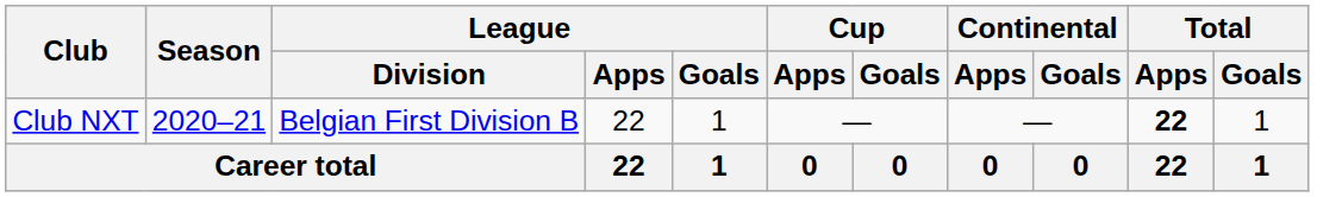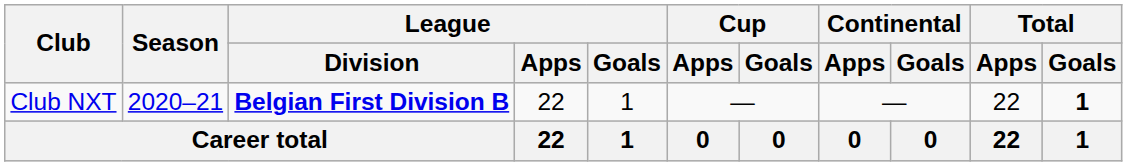Club NXT | League / Division: normal -> bold
Club NXT | Total / Apps: bold -> normal
Club NXT | Total / Goals: normal -> bold
